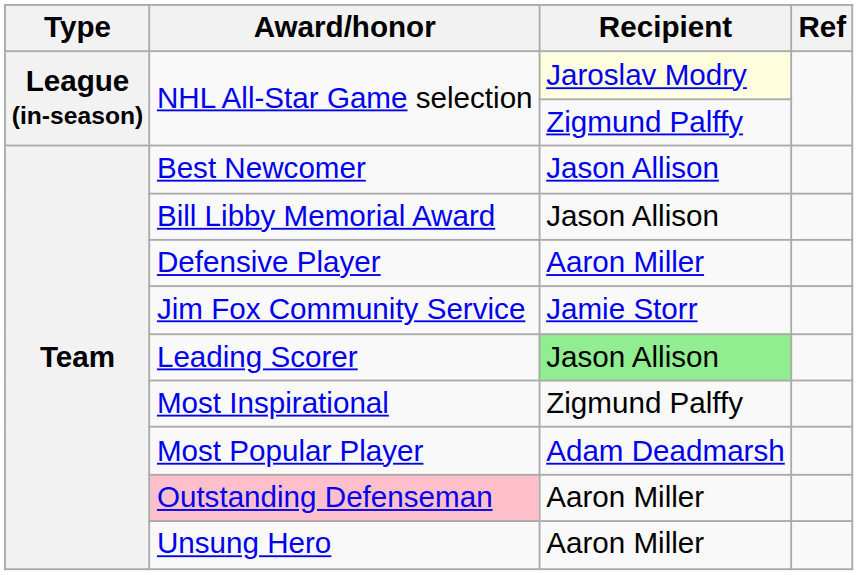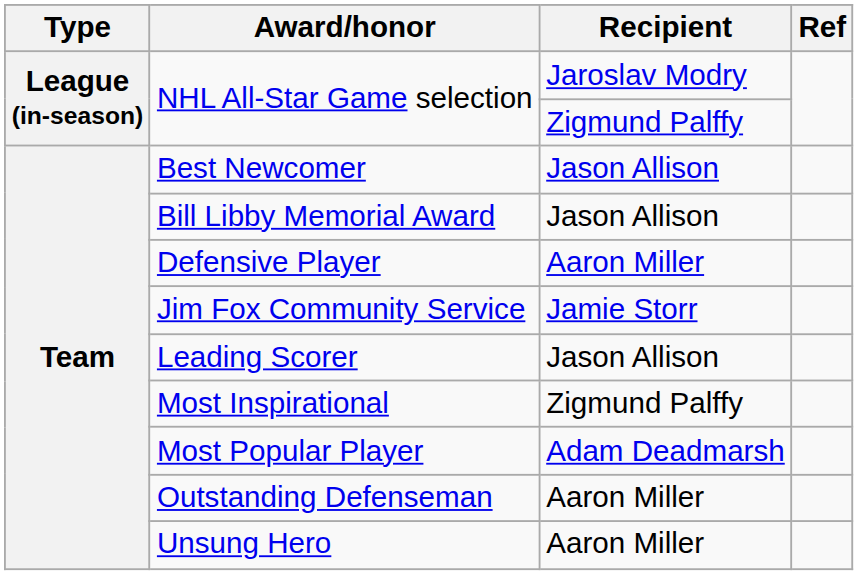NHL All-Star Game selection / Jaroslav Modry | Recipient: lightyellow background -> no background
Leading Scorer | Recipient: lightgreen background -> no background
Outstanding Defenseman | Award/honor: pink background -> no background
